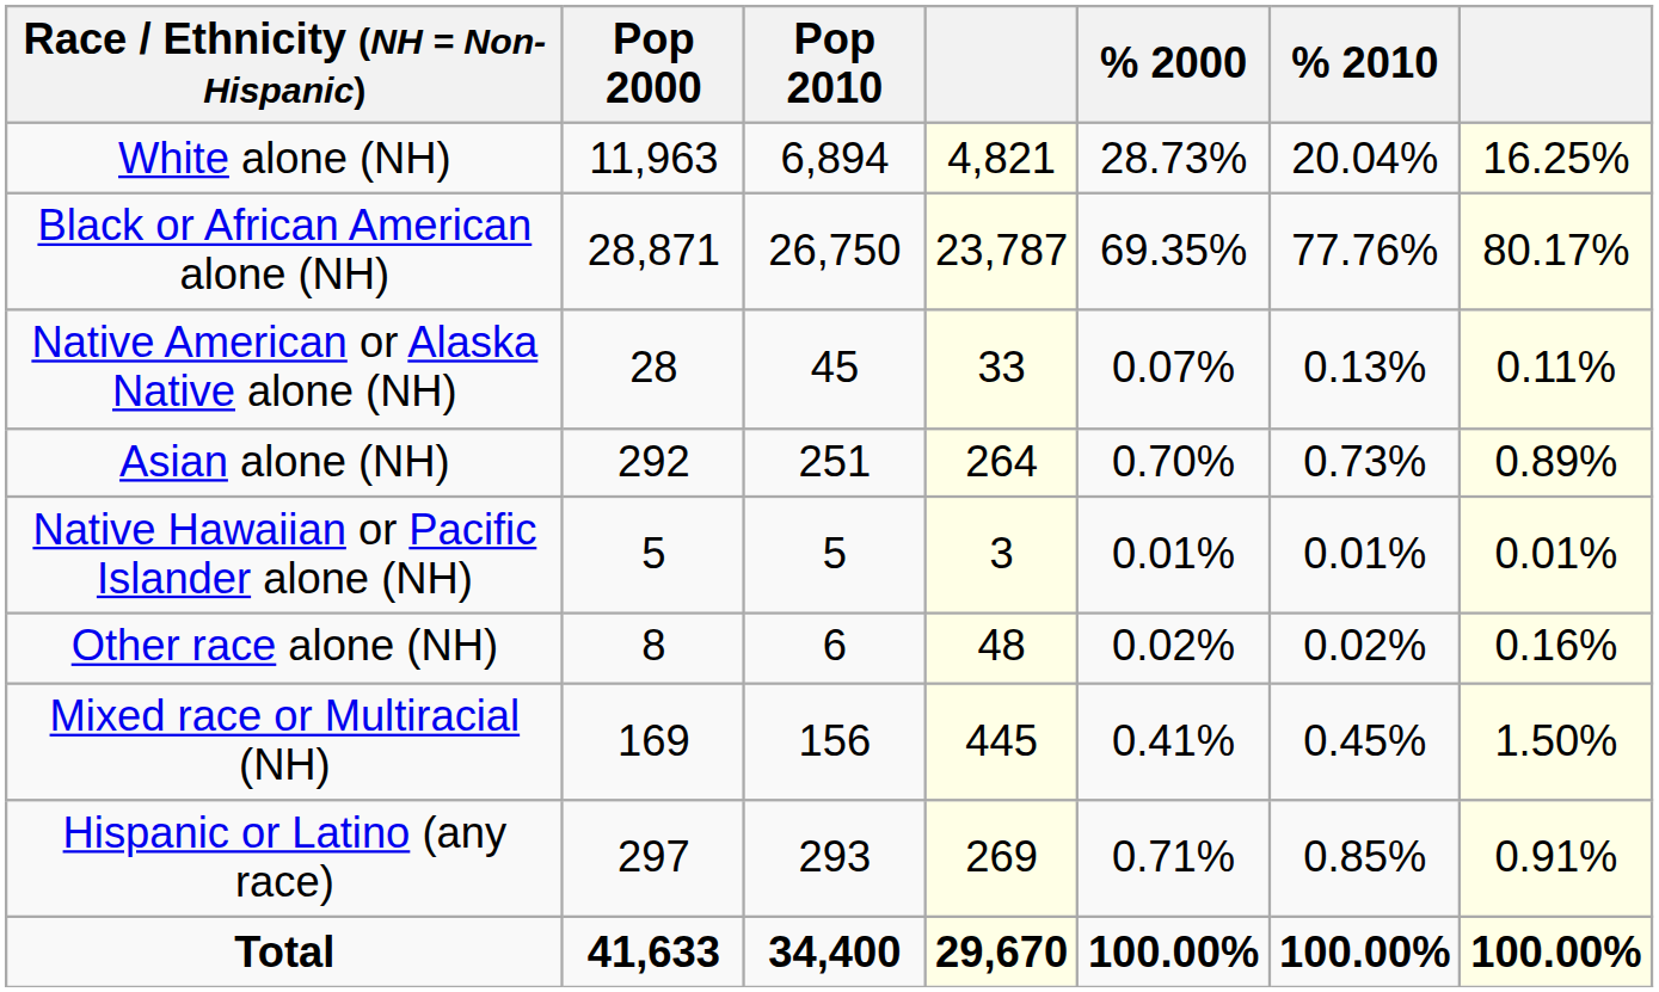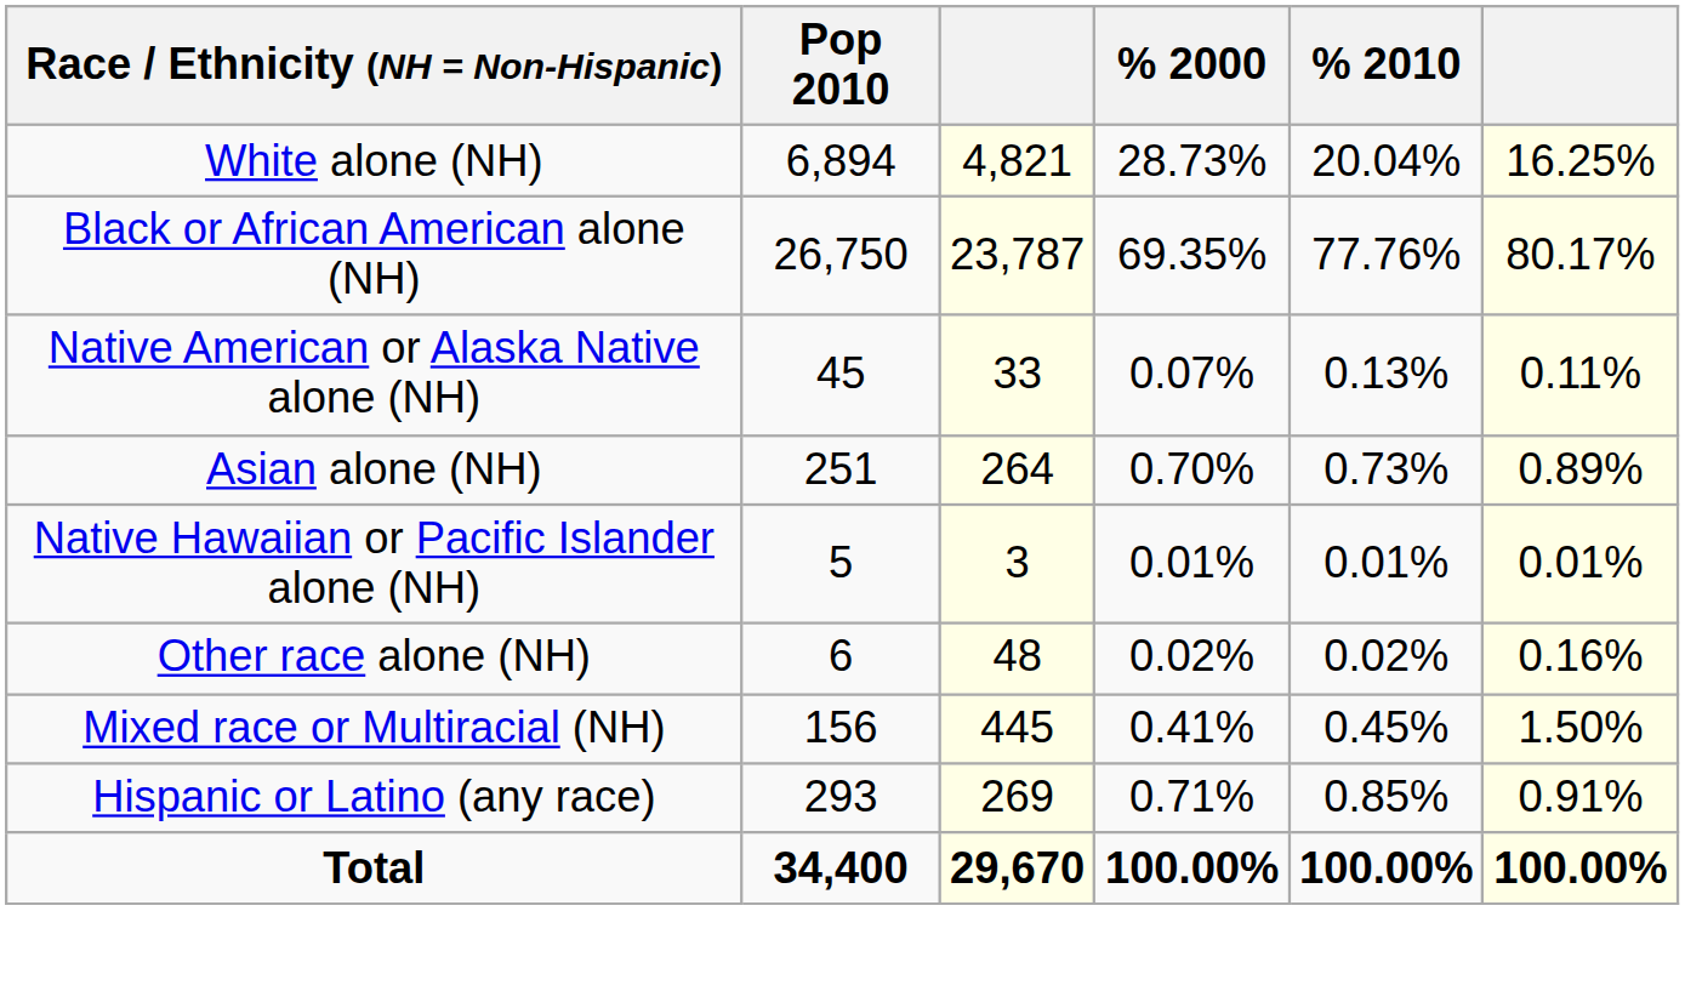- column: Pop 2000 | 11,963 | 28,871 | 28 | 292 | 5 | 8 | 169 | 297 | 41,633
